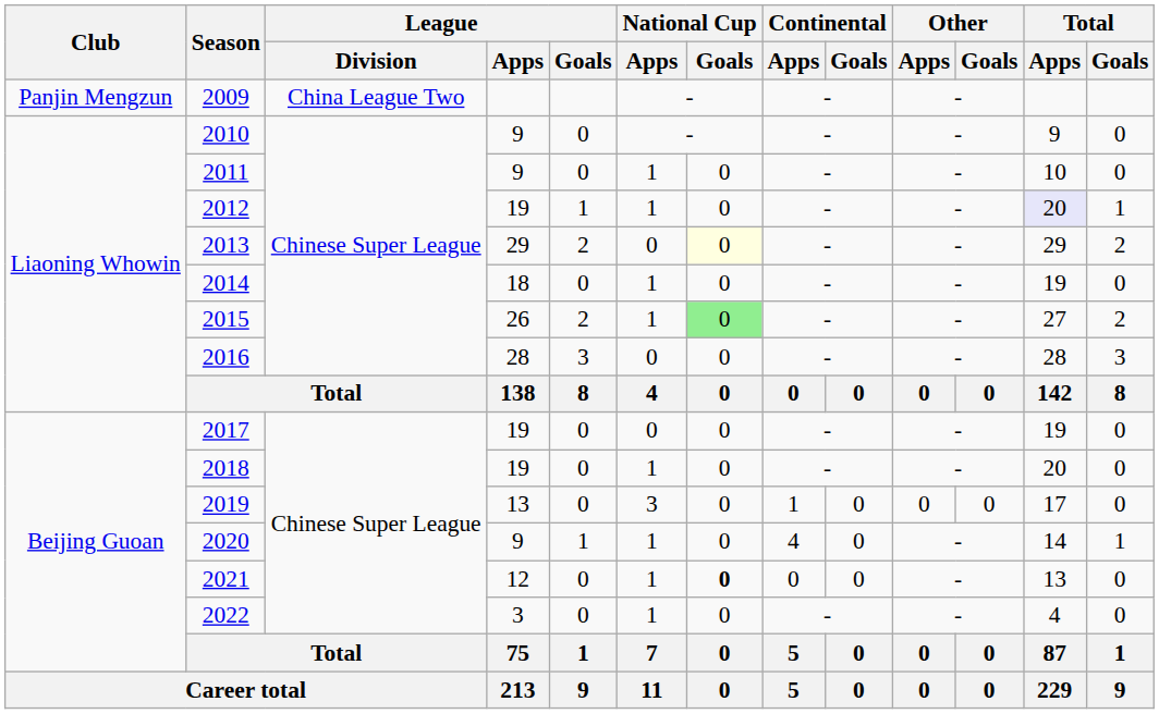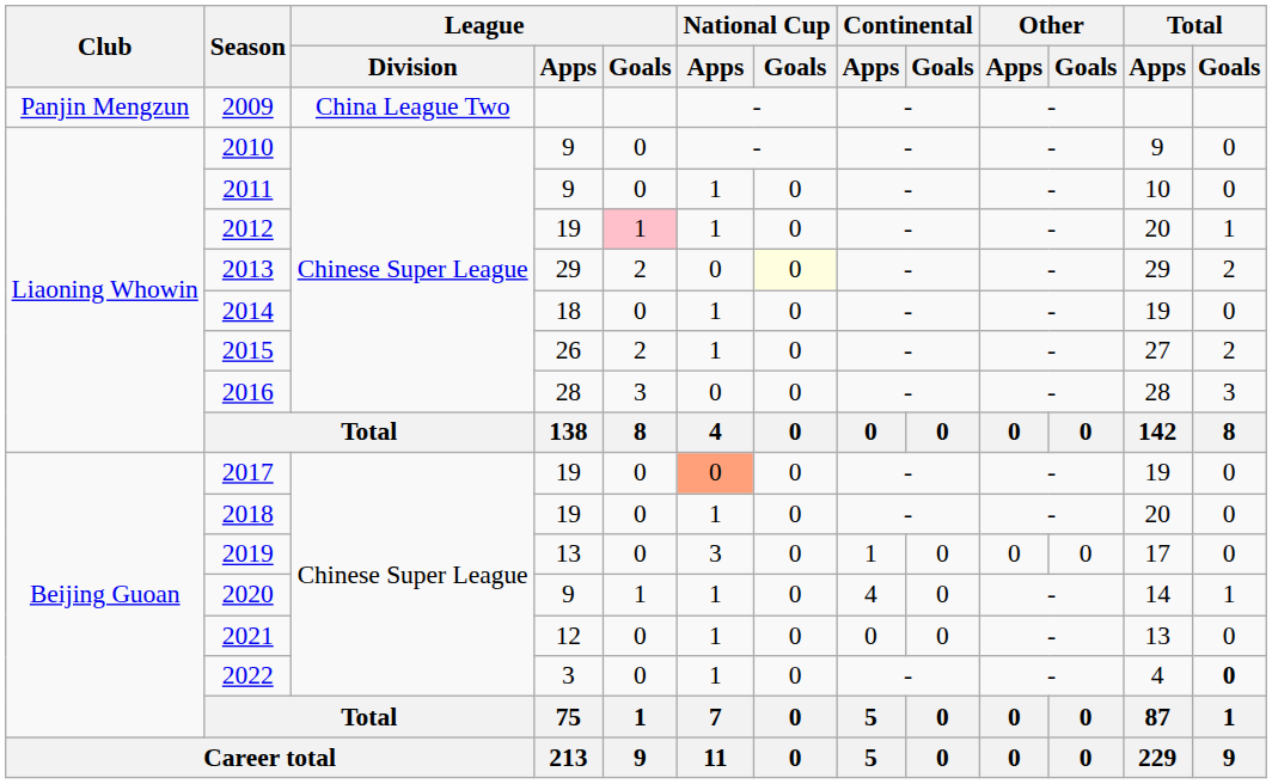2012 | League / Goals: no background -> pink background
2012 | Total / Apps: lavender background -> no background
2015 | National Cup / Goals: lightgreen background -> no background
2017 | National Cup / Apps: no background -> lightsalmon background
2021 | National Cup / Goals: bold -> normal
2022 | Total / Goals: normal -> bold
